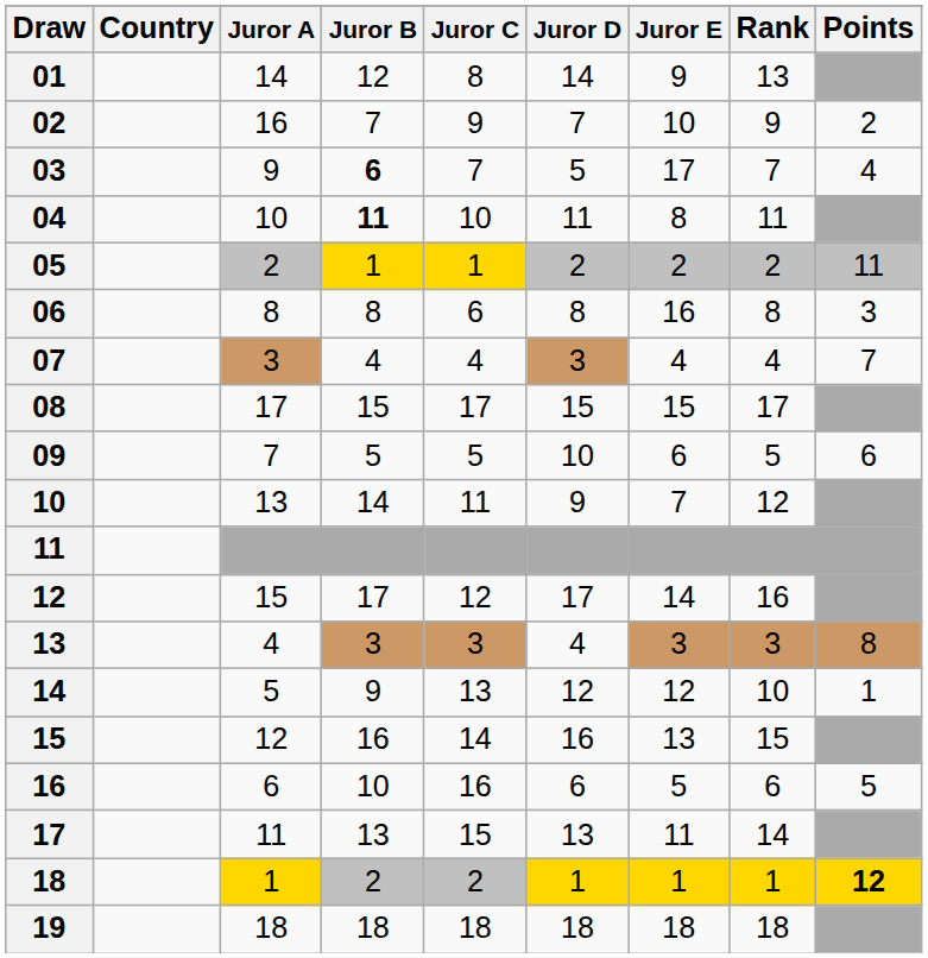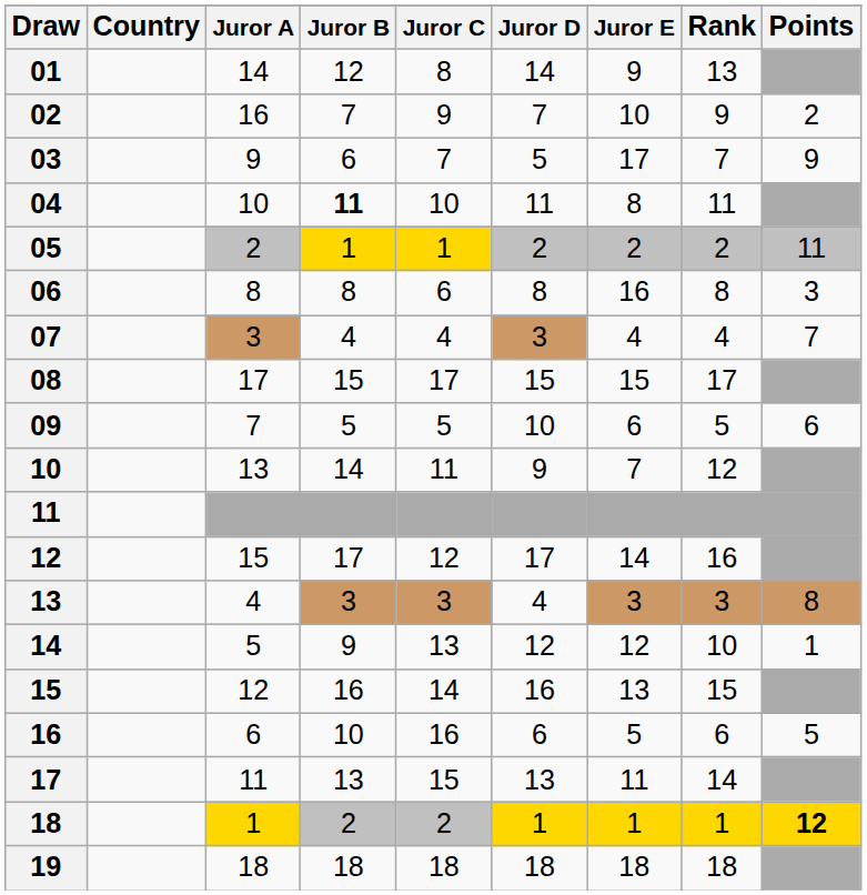03 | Juror B: bold -> normal
03 | Points: 4 -> 9
